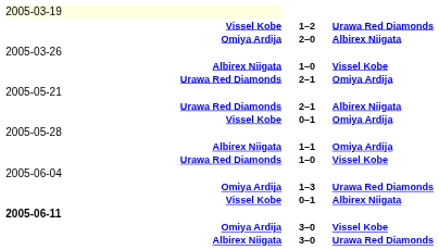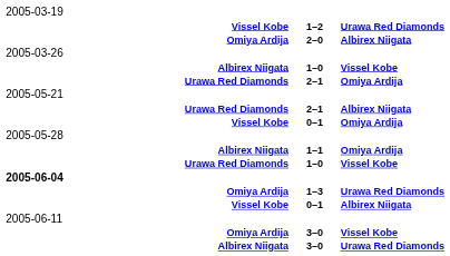2005-03-19 | column 1: lightyellow background -> no background
2005-06-04 | column 1: normal -> bold
2005-06-11 | column 1: bold -> normal
